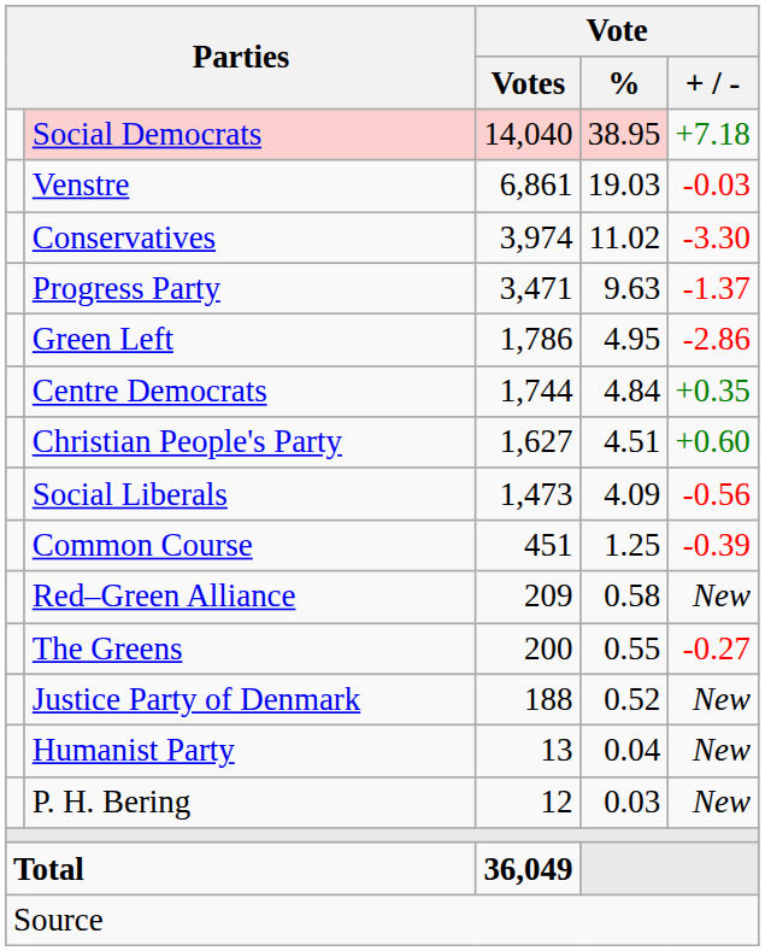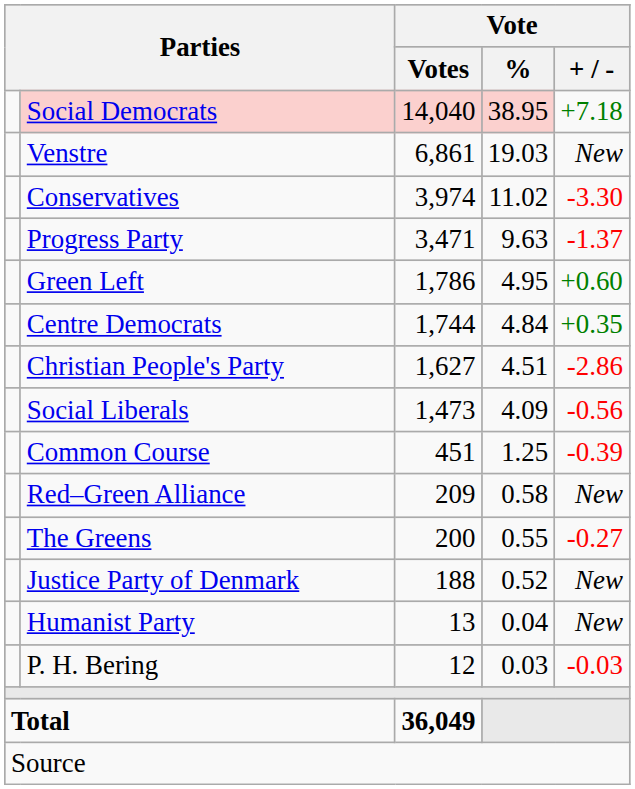Venstre | Vote / + / -: -0.03 -> New
Green Left | Vote / + / -: -2.86 -> +0.60
Christian People's Party | Vote / + / -: +0.60 -> -2.86
P. H. Bering | Vote / + / -: New -> -0.03
